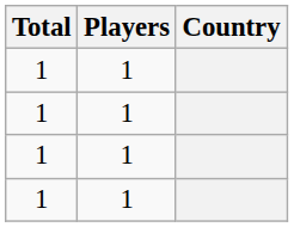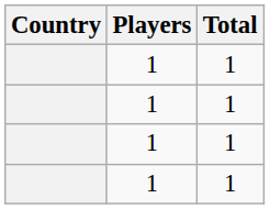columns swapped: Country <-> Total
